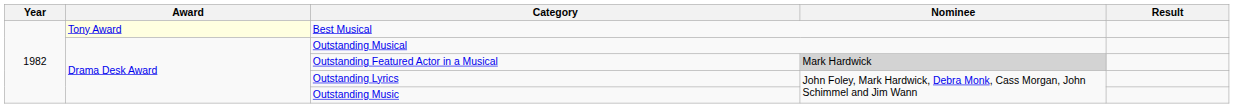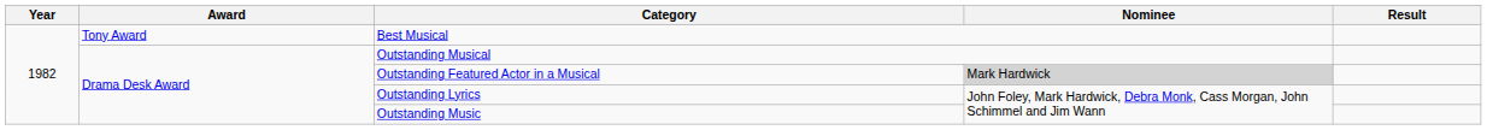Best Musical | Award: lightyellow background -> no background
